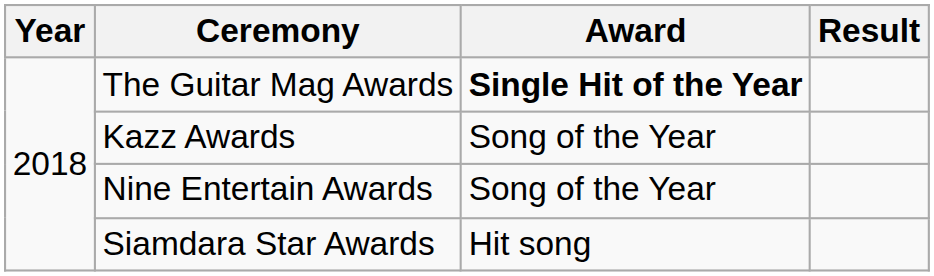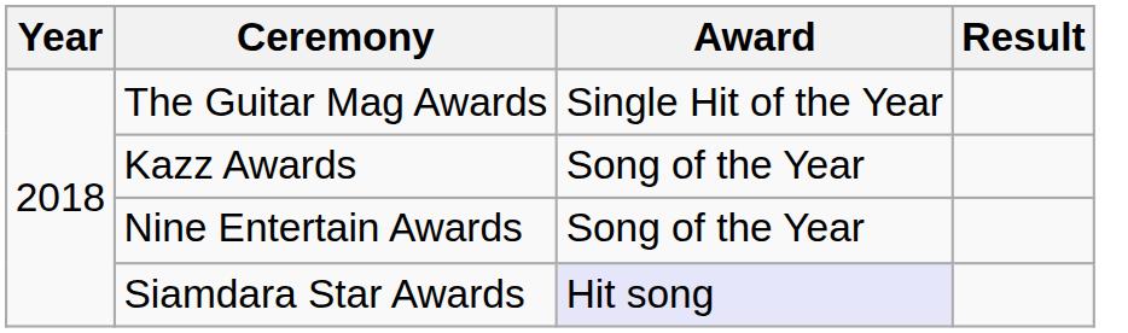The Guitar Mag Awards | Award: bold -> normal
Siamdara Star Awards | Award: no background -> lavender background
